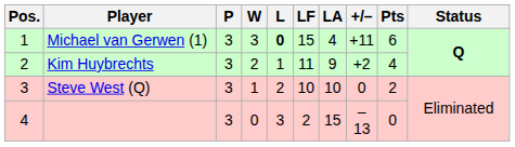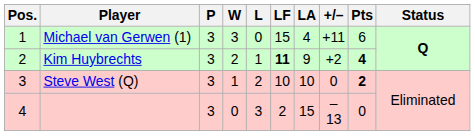Michael van Gerwen (1) | L: bold -> normal
Kim Huybrechts | LF: normal -> bold
Kim Huybrechts | Pts: normal -> bold
Steve West (Q) | Pts: normal -> bold
